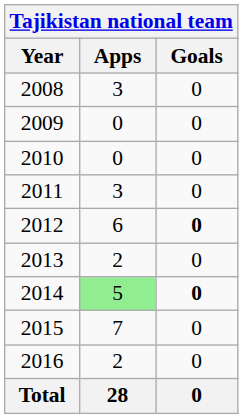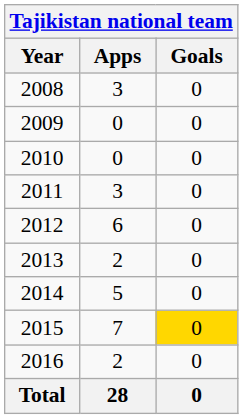2012 | Goals: bold -> normal
2014 | Apps: lightgreen background -> no background
2014 | Goals: bold -> normal
2015 | Goals: no background -> gold background
